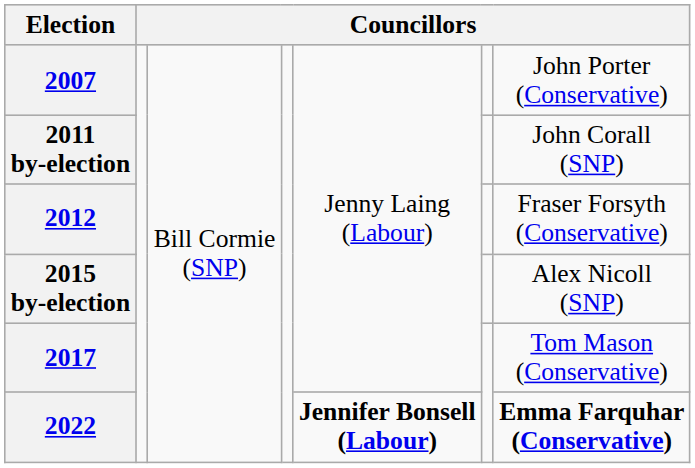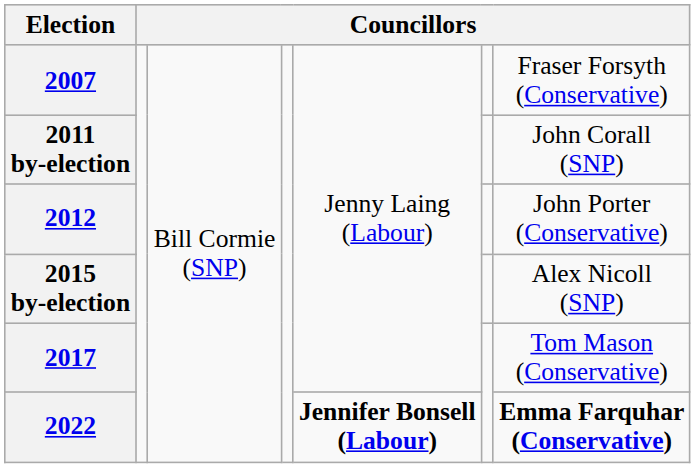2007 | column 7: John Porter (Conservative) -> Fraser Forsyth (Conservative)
2012 | column 7: Fraser Forsyth (Conservative) -> John Porter (Conservative)
